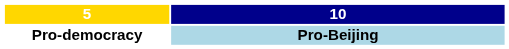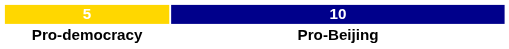Pro-democracy | 10: lightblue background -> no background
